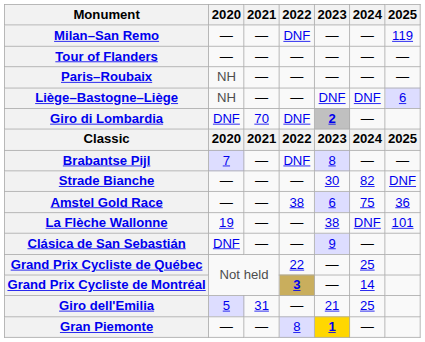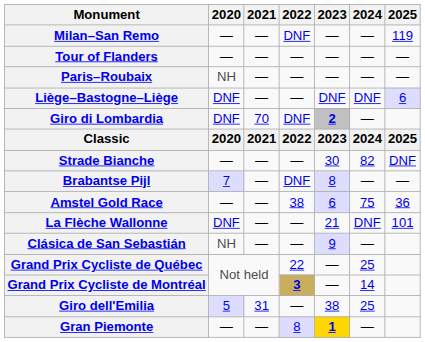Liège–Bastogne–Liège | 2020: NH -> DNF
rows swapped: Strade Bianche <-> Brabantse Pijl
La Flèche Wallonne | 2020: 19 -> DNF
La Flèche Wallonne | 2023: 38 -> 21
Clásica de San Sebastián | 2020: DNF -> NH
Giro dell'Emilia | 2023: 21 -> 38
